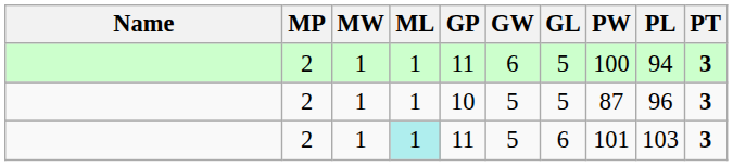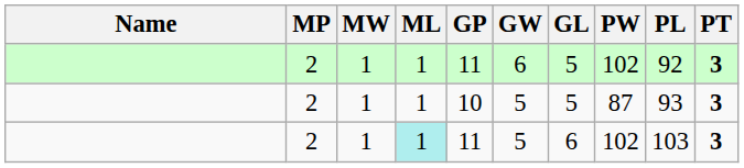row 2 | PW: 100 -> 102
row 2 | PL: 94 -> 92
row 3 | PL: 96 -> 93
row 4 | PW: 101 -> 102
